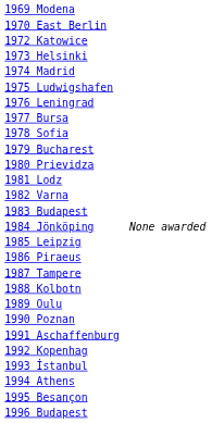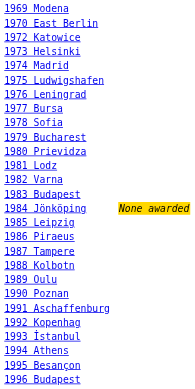1984 Jönköping | column 2: no background -> gold background
